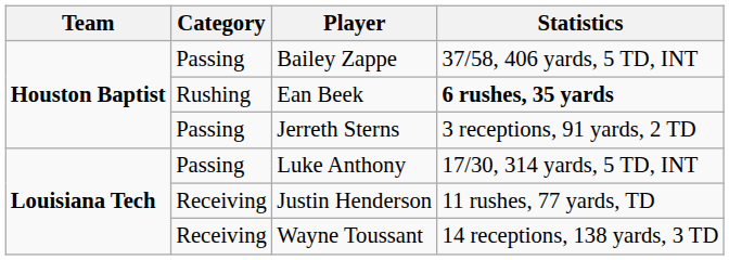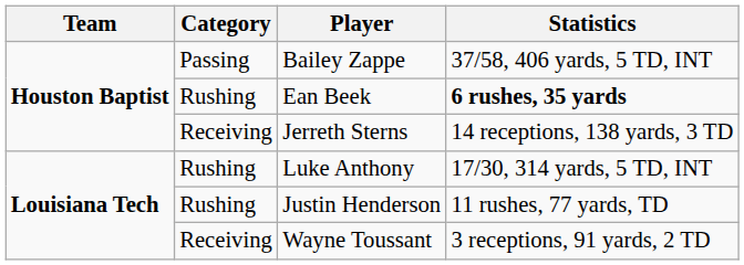Jerreth Sterns | Category: Passing -> Receiving
Jerreth Sterns | Statistics: 3 receptions, 91 yards, 2 TD -> 14 receptions, 138 yards, 3 TD
Luke Anthony | Category: Passing -> Rushing
Justin Henderson | Category: Receiving -> Rushing
Wayne Toussant | Statistics: 14 receptions, 138 yards, 3 TD -> 3 receptions, 91 yards, 2 TD
